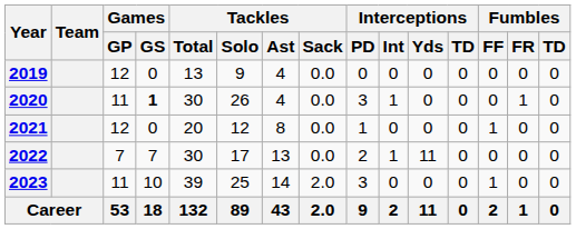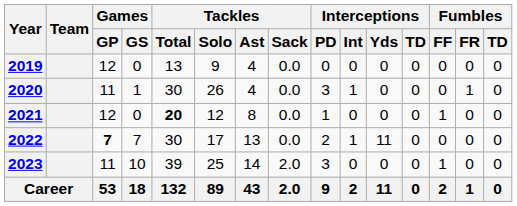2020 | Games / GS: bold -> normal
2021 | Tackles / Total: normal -> bold
2022 | Games / GP: normal -> bold
